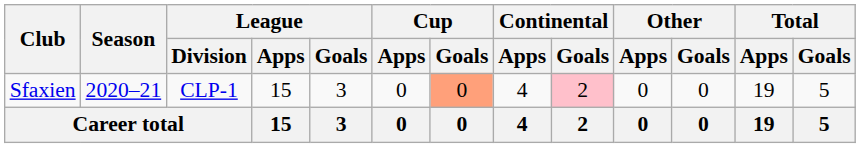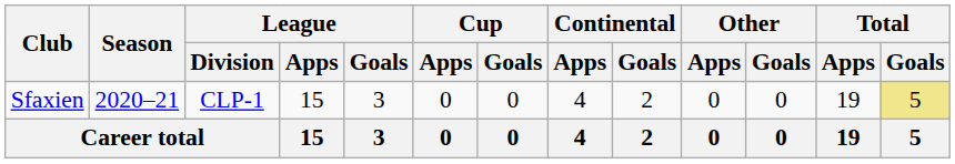Sfaxien | Cup / Goals: lightsalmon background -> no background
Sfaxien | Continental / Goals: pink background -> no background
Sfaxien | Total / Goals: no background -> khaki background
